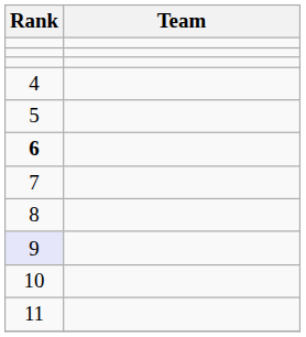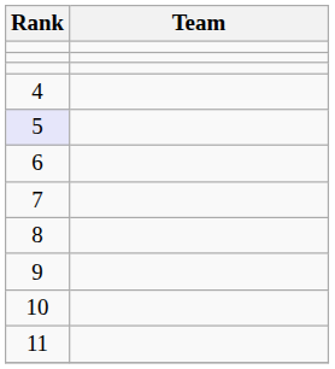row 6 | Rank: no background -> lavender background
row 7 | Rank: bold -> normal
row 10 | Rank: lavender background -> no background
